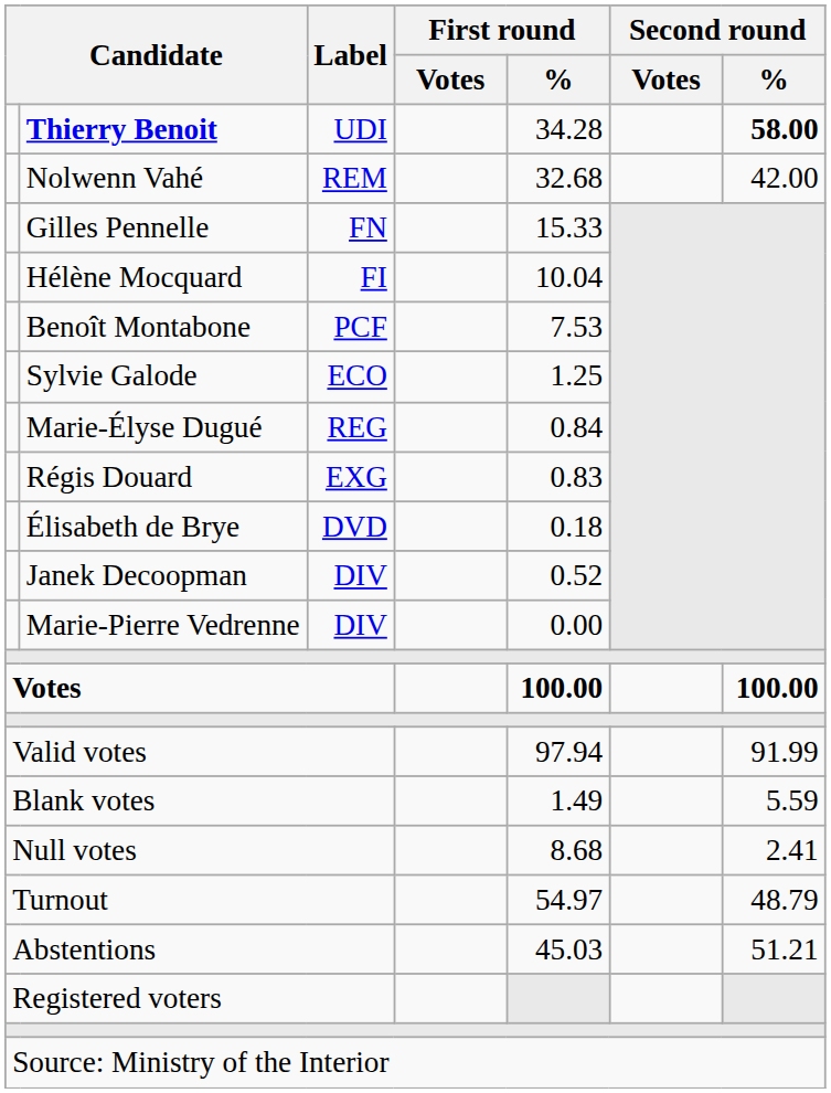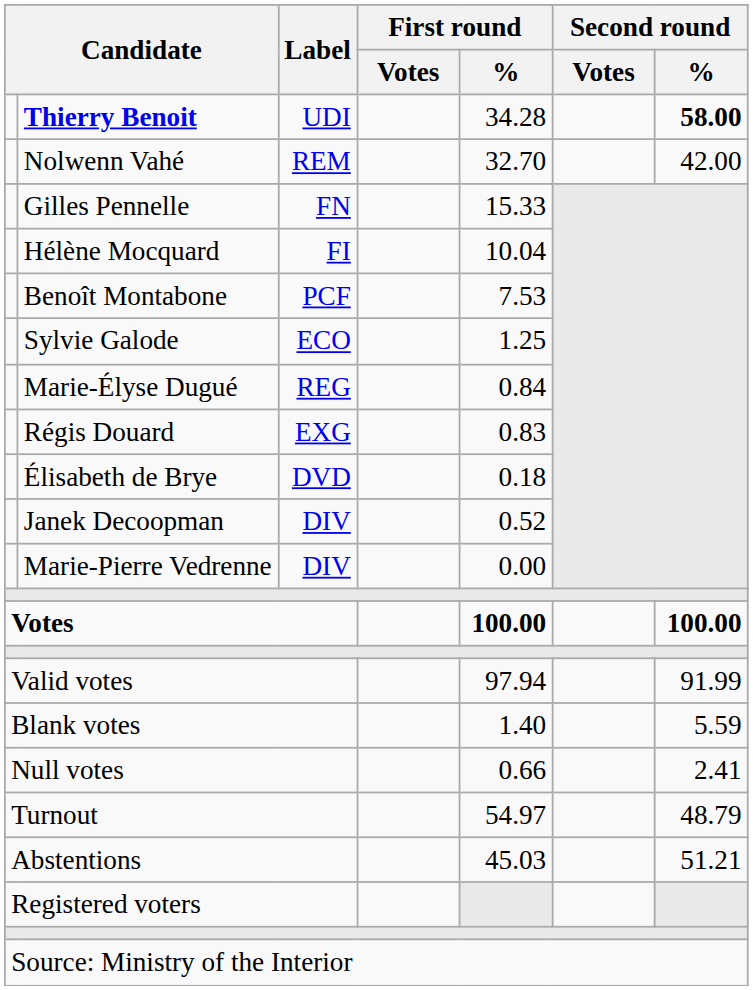Nolwenn Vahé | First round / %: 32.68 -> 32.70
Blank votes | First round / %: 1.49 -> 1.40
Null votes | First round / %: 8.68 -> 0.66
